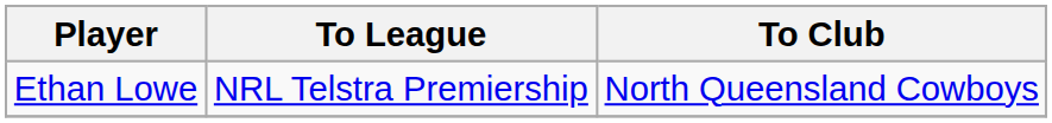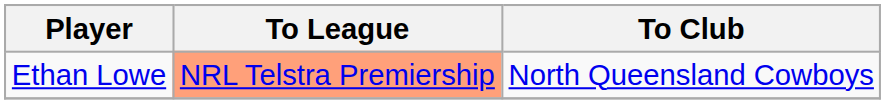Ethan Lowe | To League: no background -> lightsalmon background
